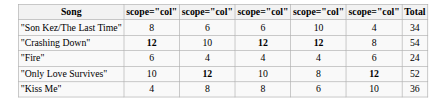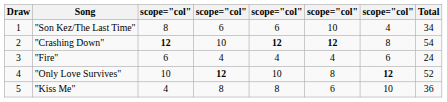+ column: Draw | 1 | 2 | 3 | 4 | 5
